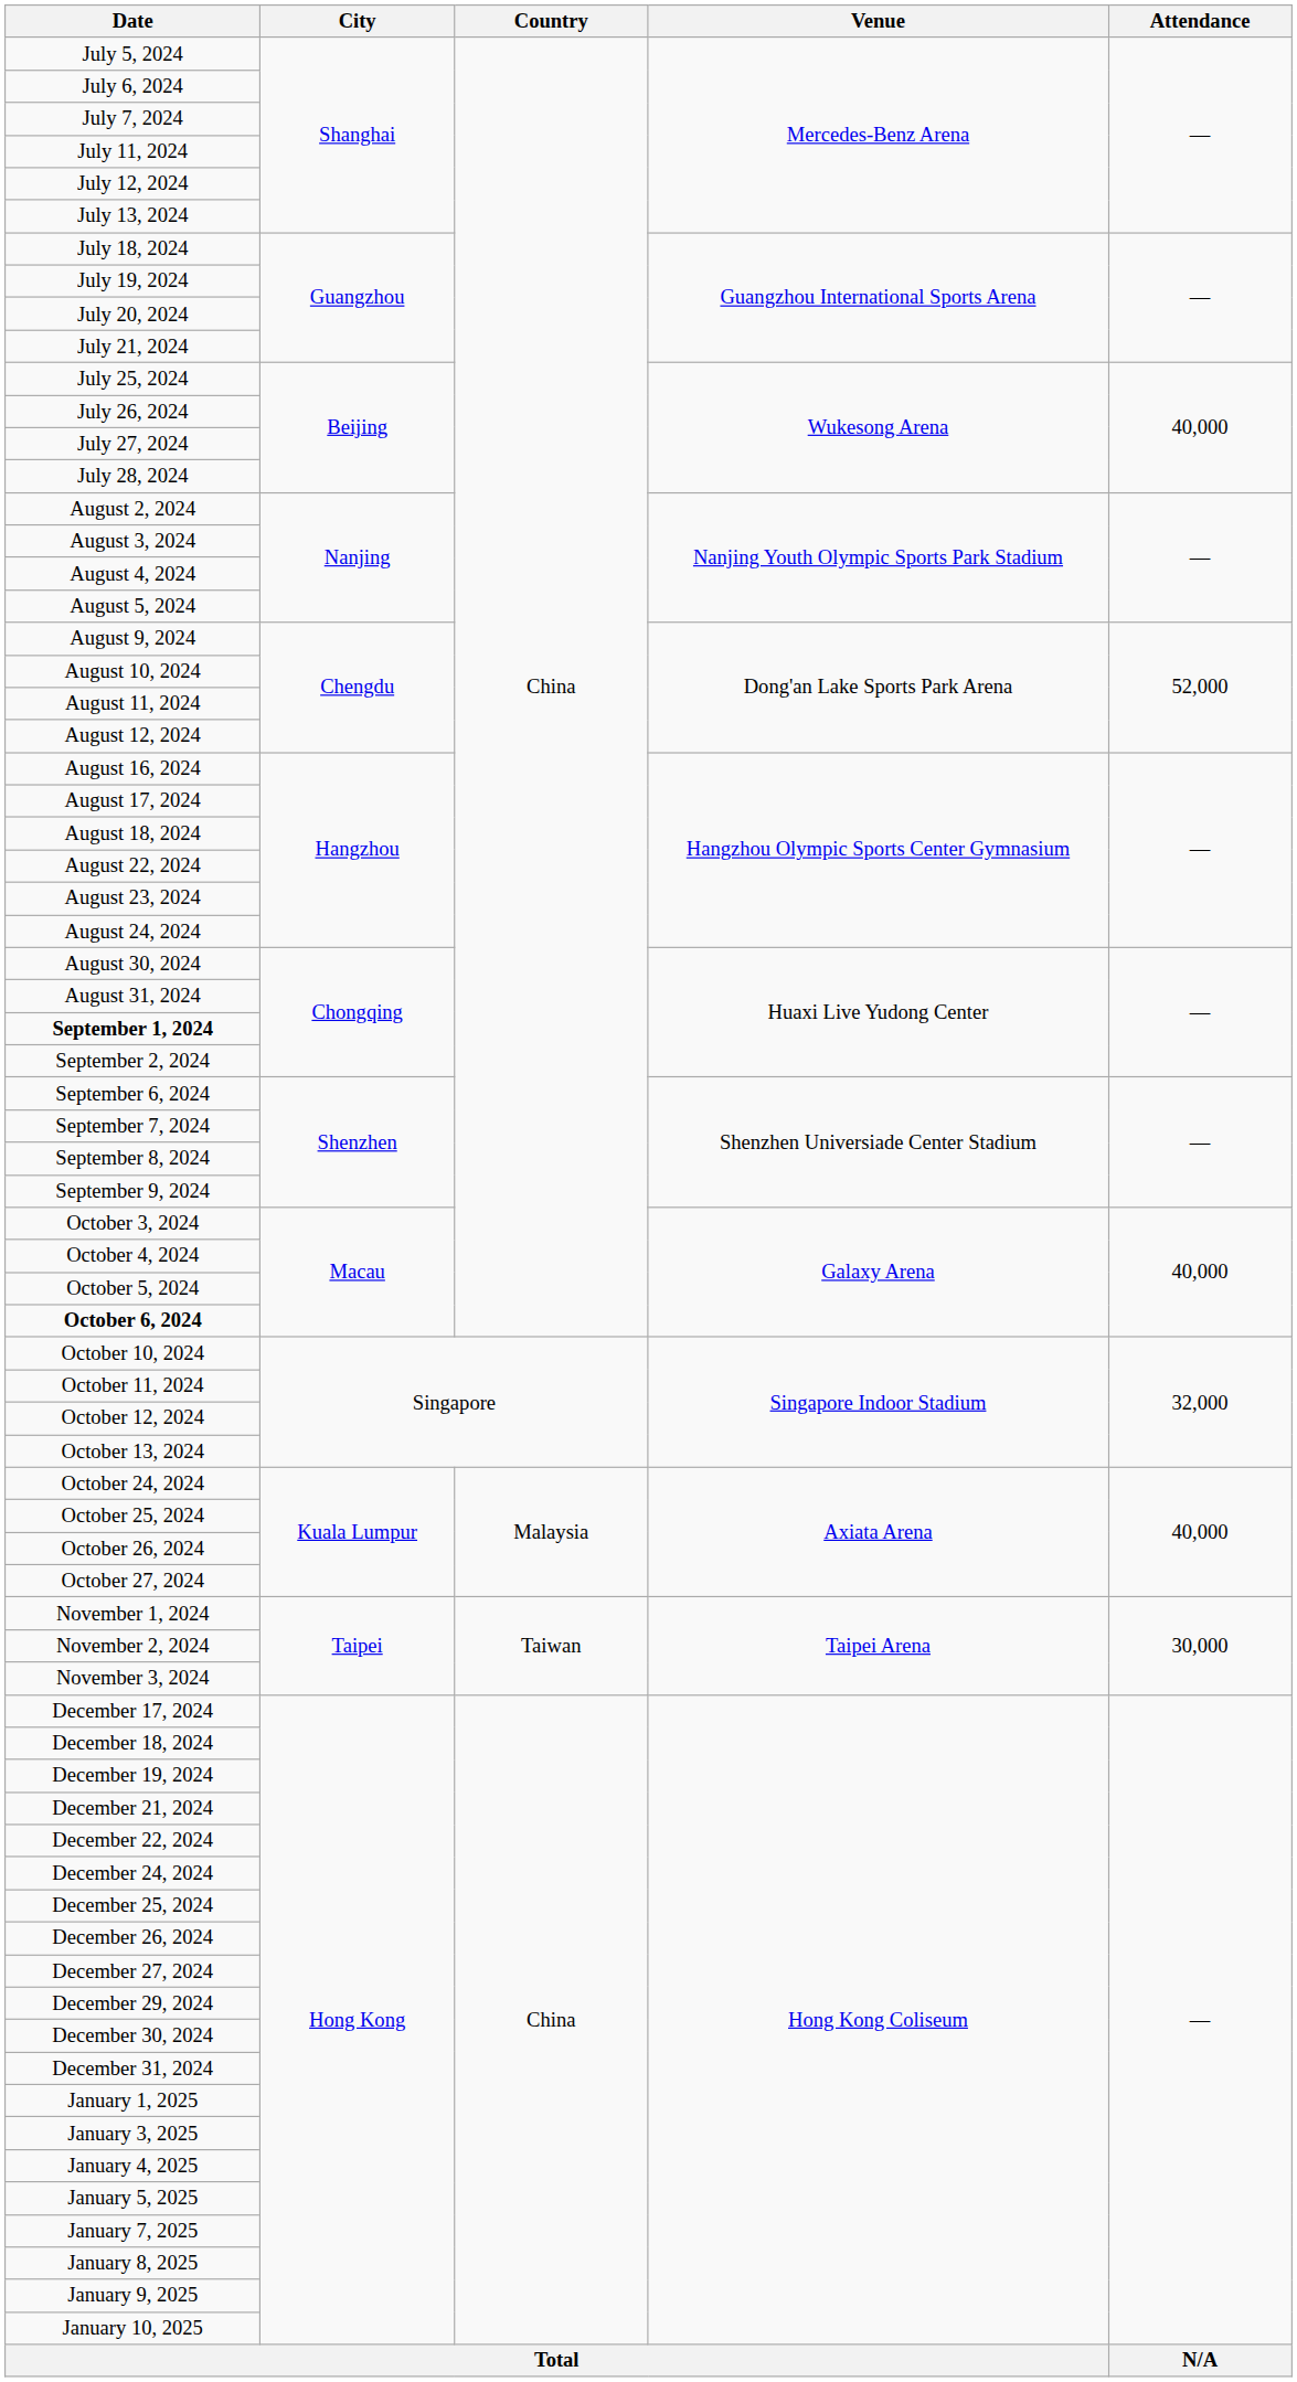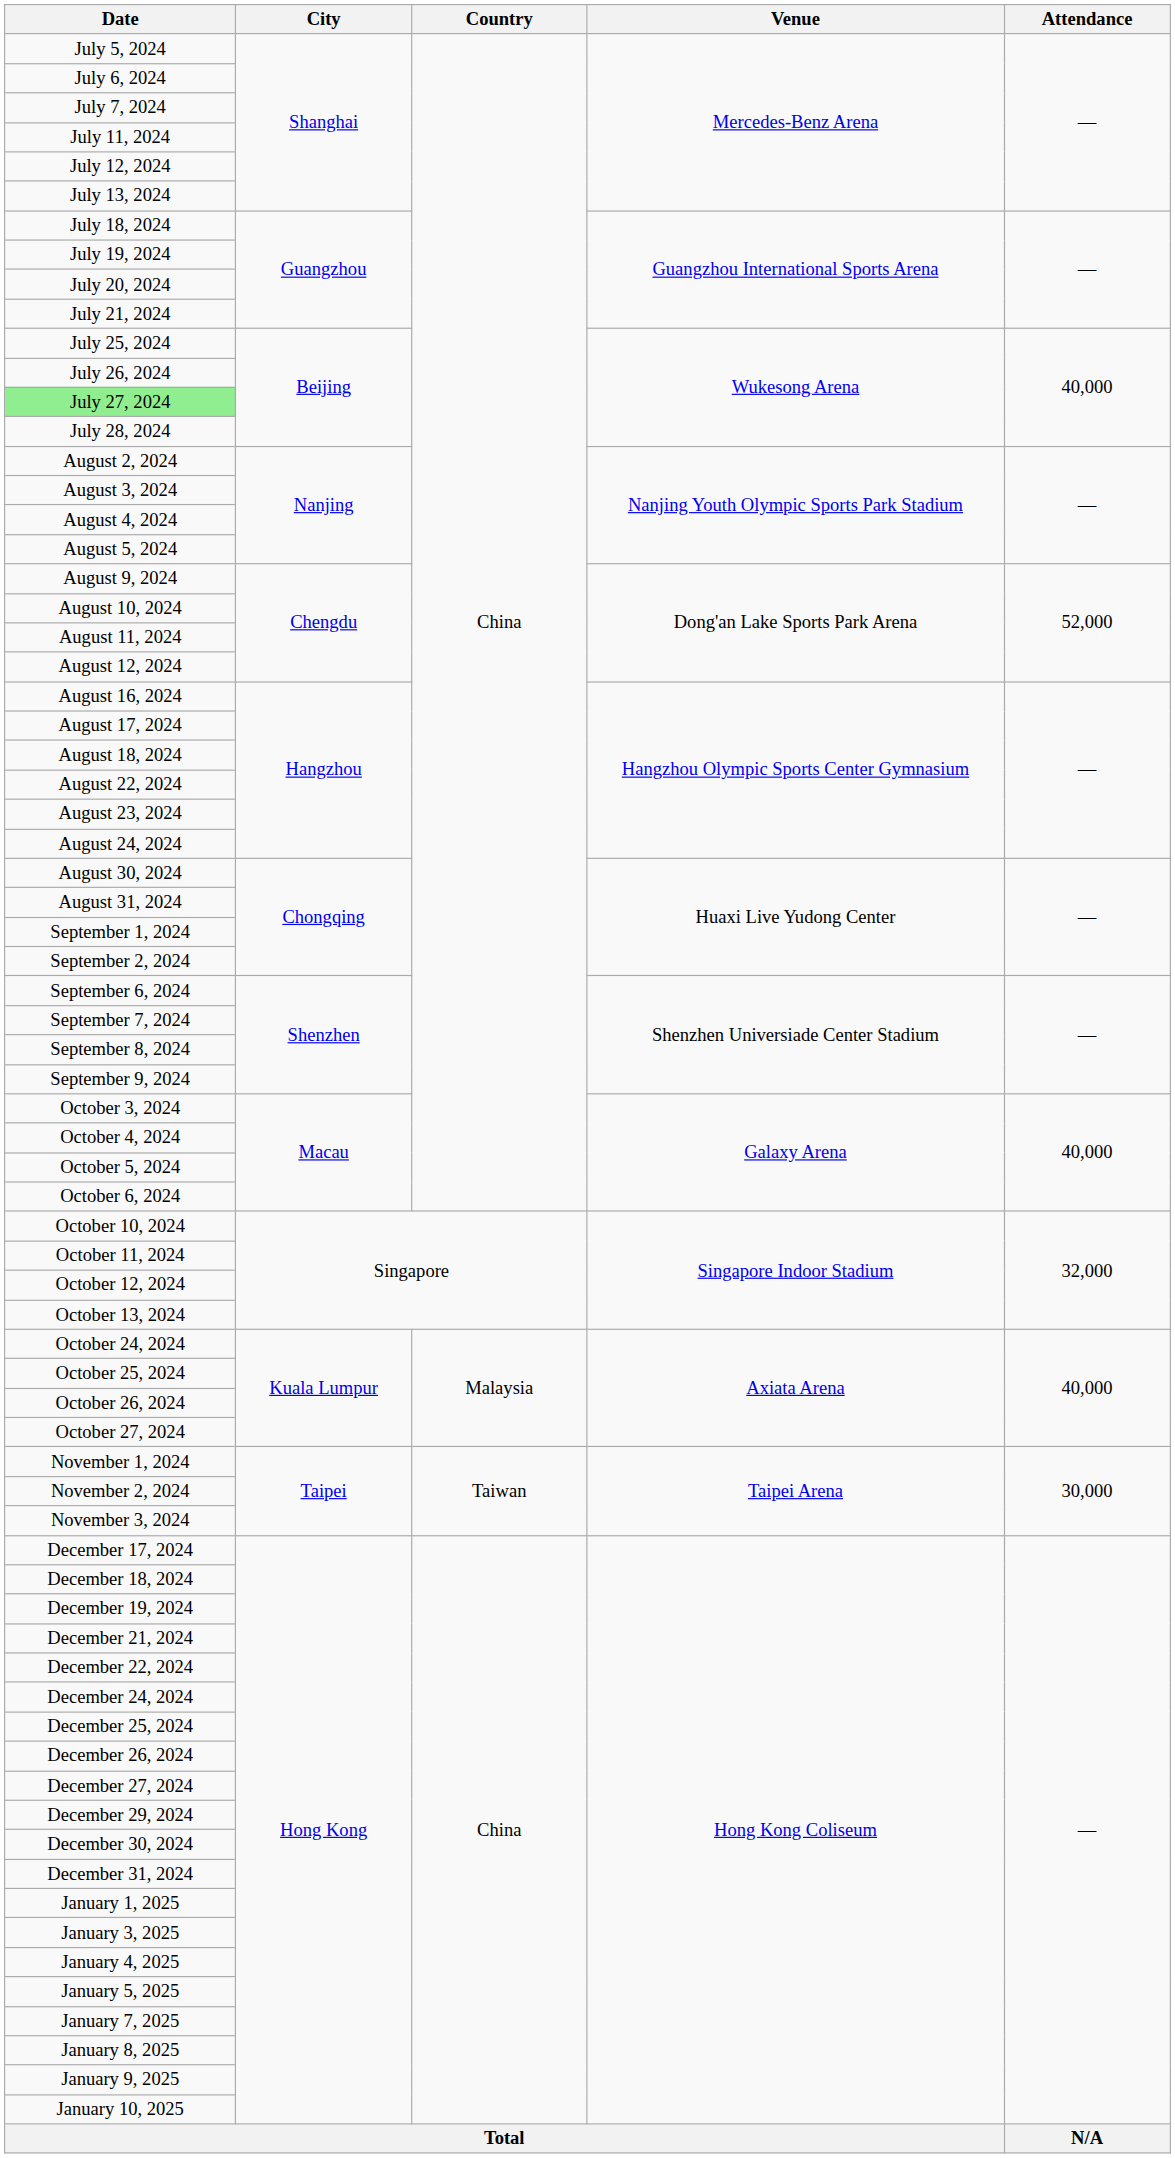July 27, 2024 | Date: no background -> lightgreen background
September 1, 2024 | Date: bold -> normal
October 6, 2024 | Date: bold -> normal
